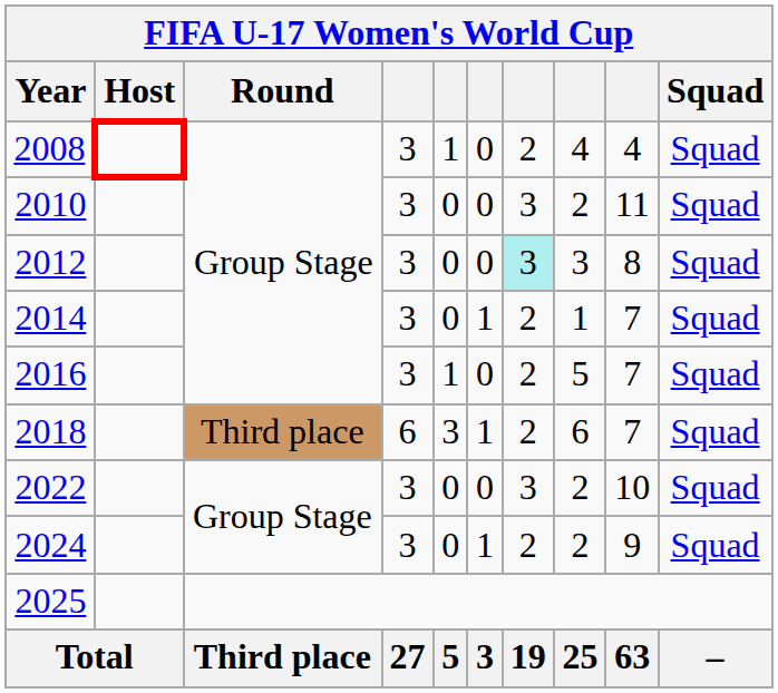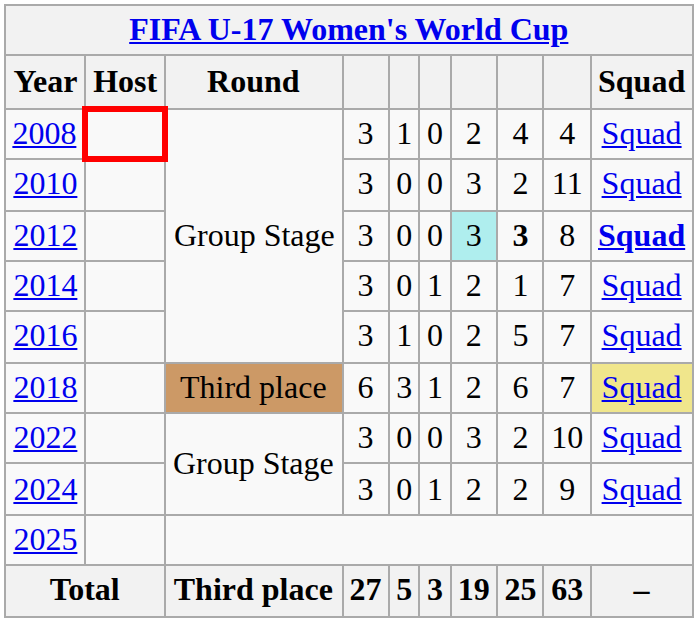2012 | column 8: normal -> bold
2012 | Squad: normal -> bold
2018 | Squad: no background -> khaki background
